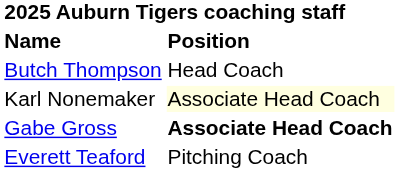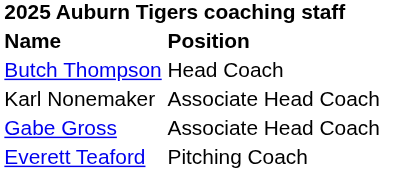Karl Nonemaker | Position: lightyellow background -> no background
Gabe Gross | Position: bold -> normal
